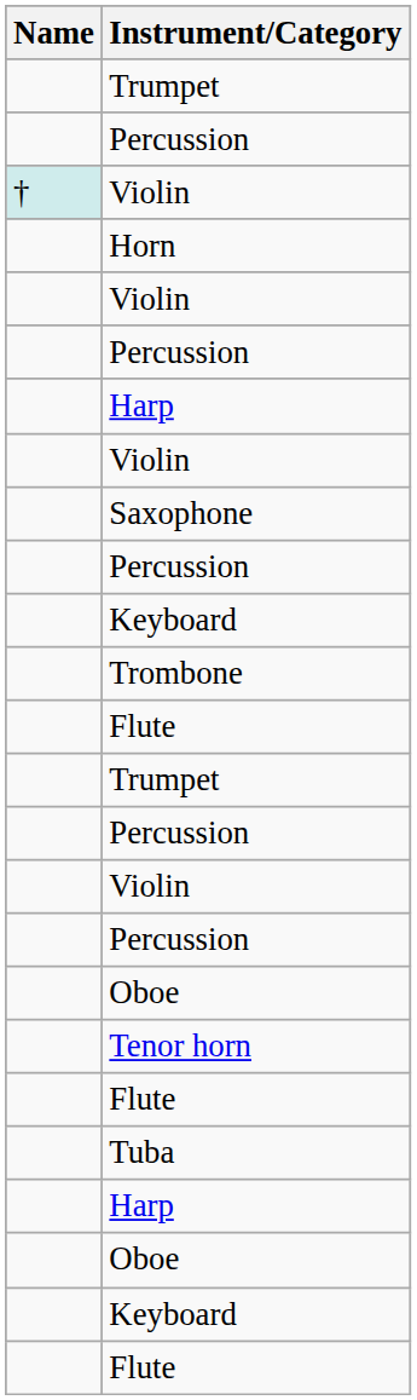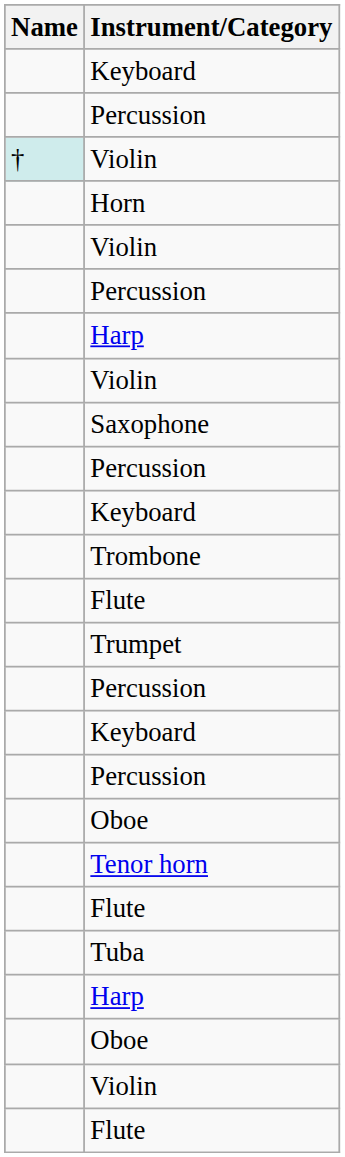row 2 | Instrument/Category: Trumpet -> Keyboard
row 17 | Instrument/Category: Violin -> Keyboard
row 25 | Instrument/Category: Keyboard -> Violin
